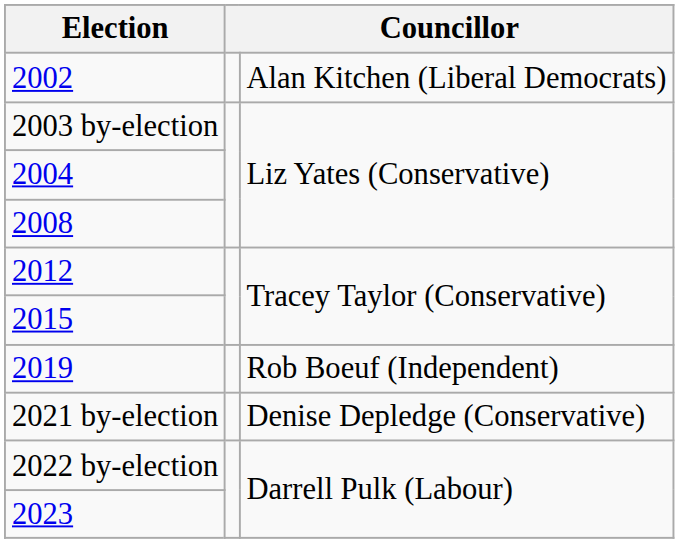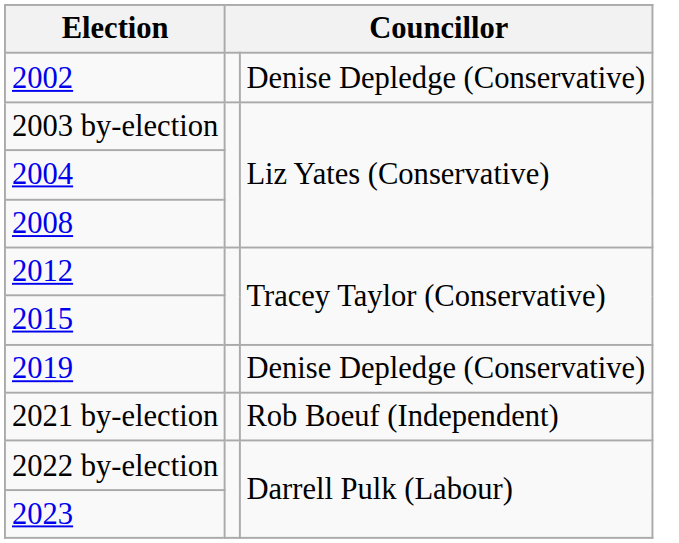2002 | column 3: Alan Kitchen (Liberal Democrats) -> Denise Depledge (Conservative)
2019 | column 3: Rob Boeuf (Independent) -> Denise Depledge (Conservative)
2021 by-election | column 3: Denise Depledge (Conservative) -> Rob Boeuf (Independent)
